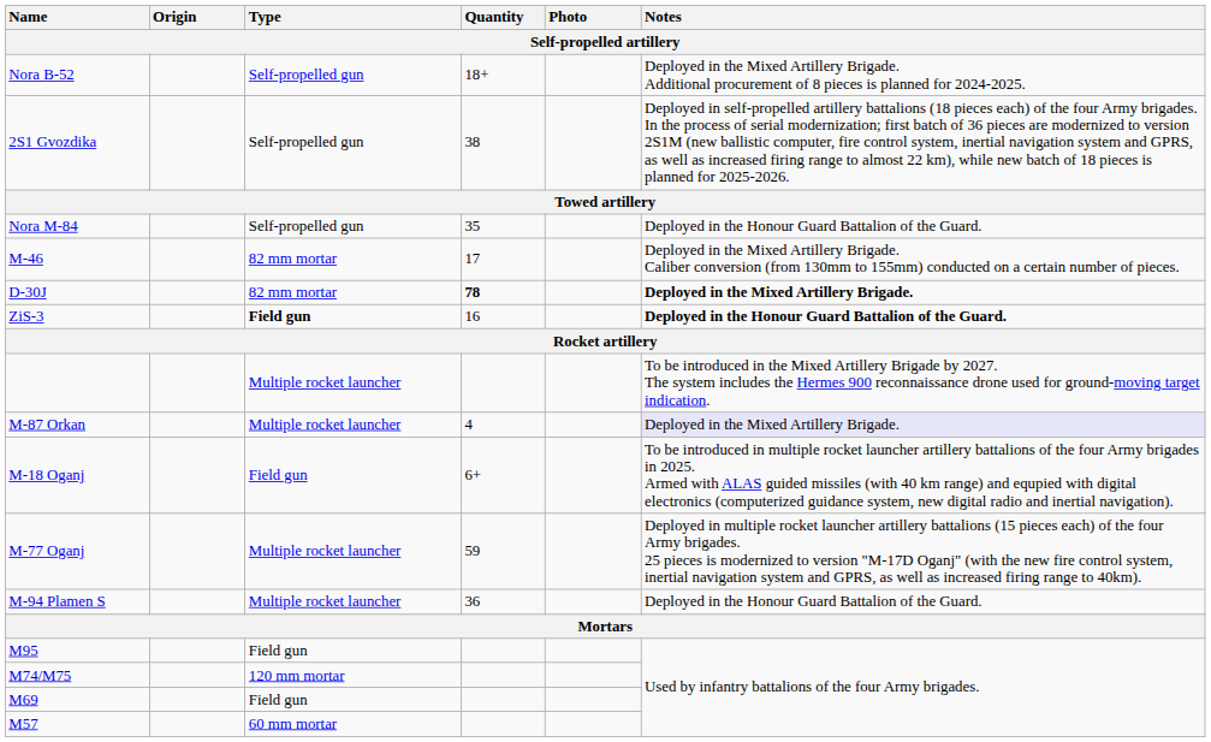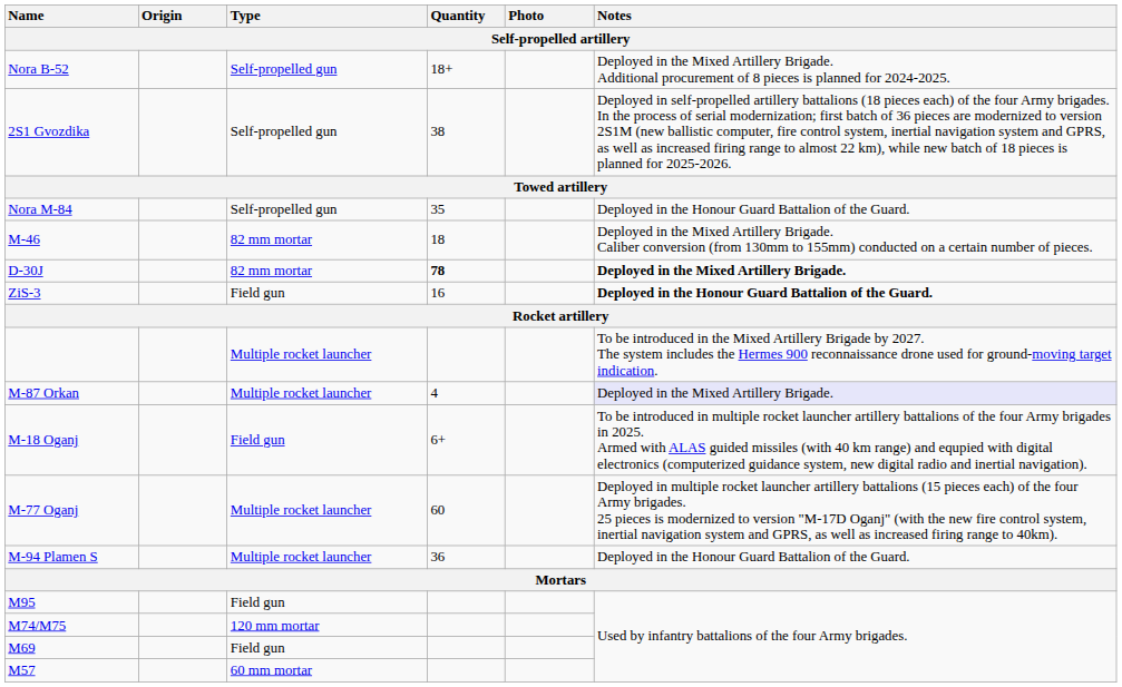M-46 | Quantity: 17 -> 18
ZiS-3 | Type: bold -> normal
M-77 Oganj | Quantity: 59 -> 60
